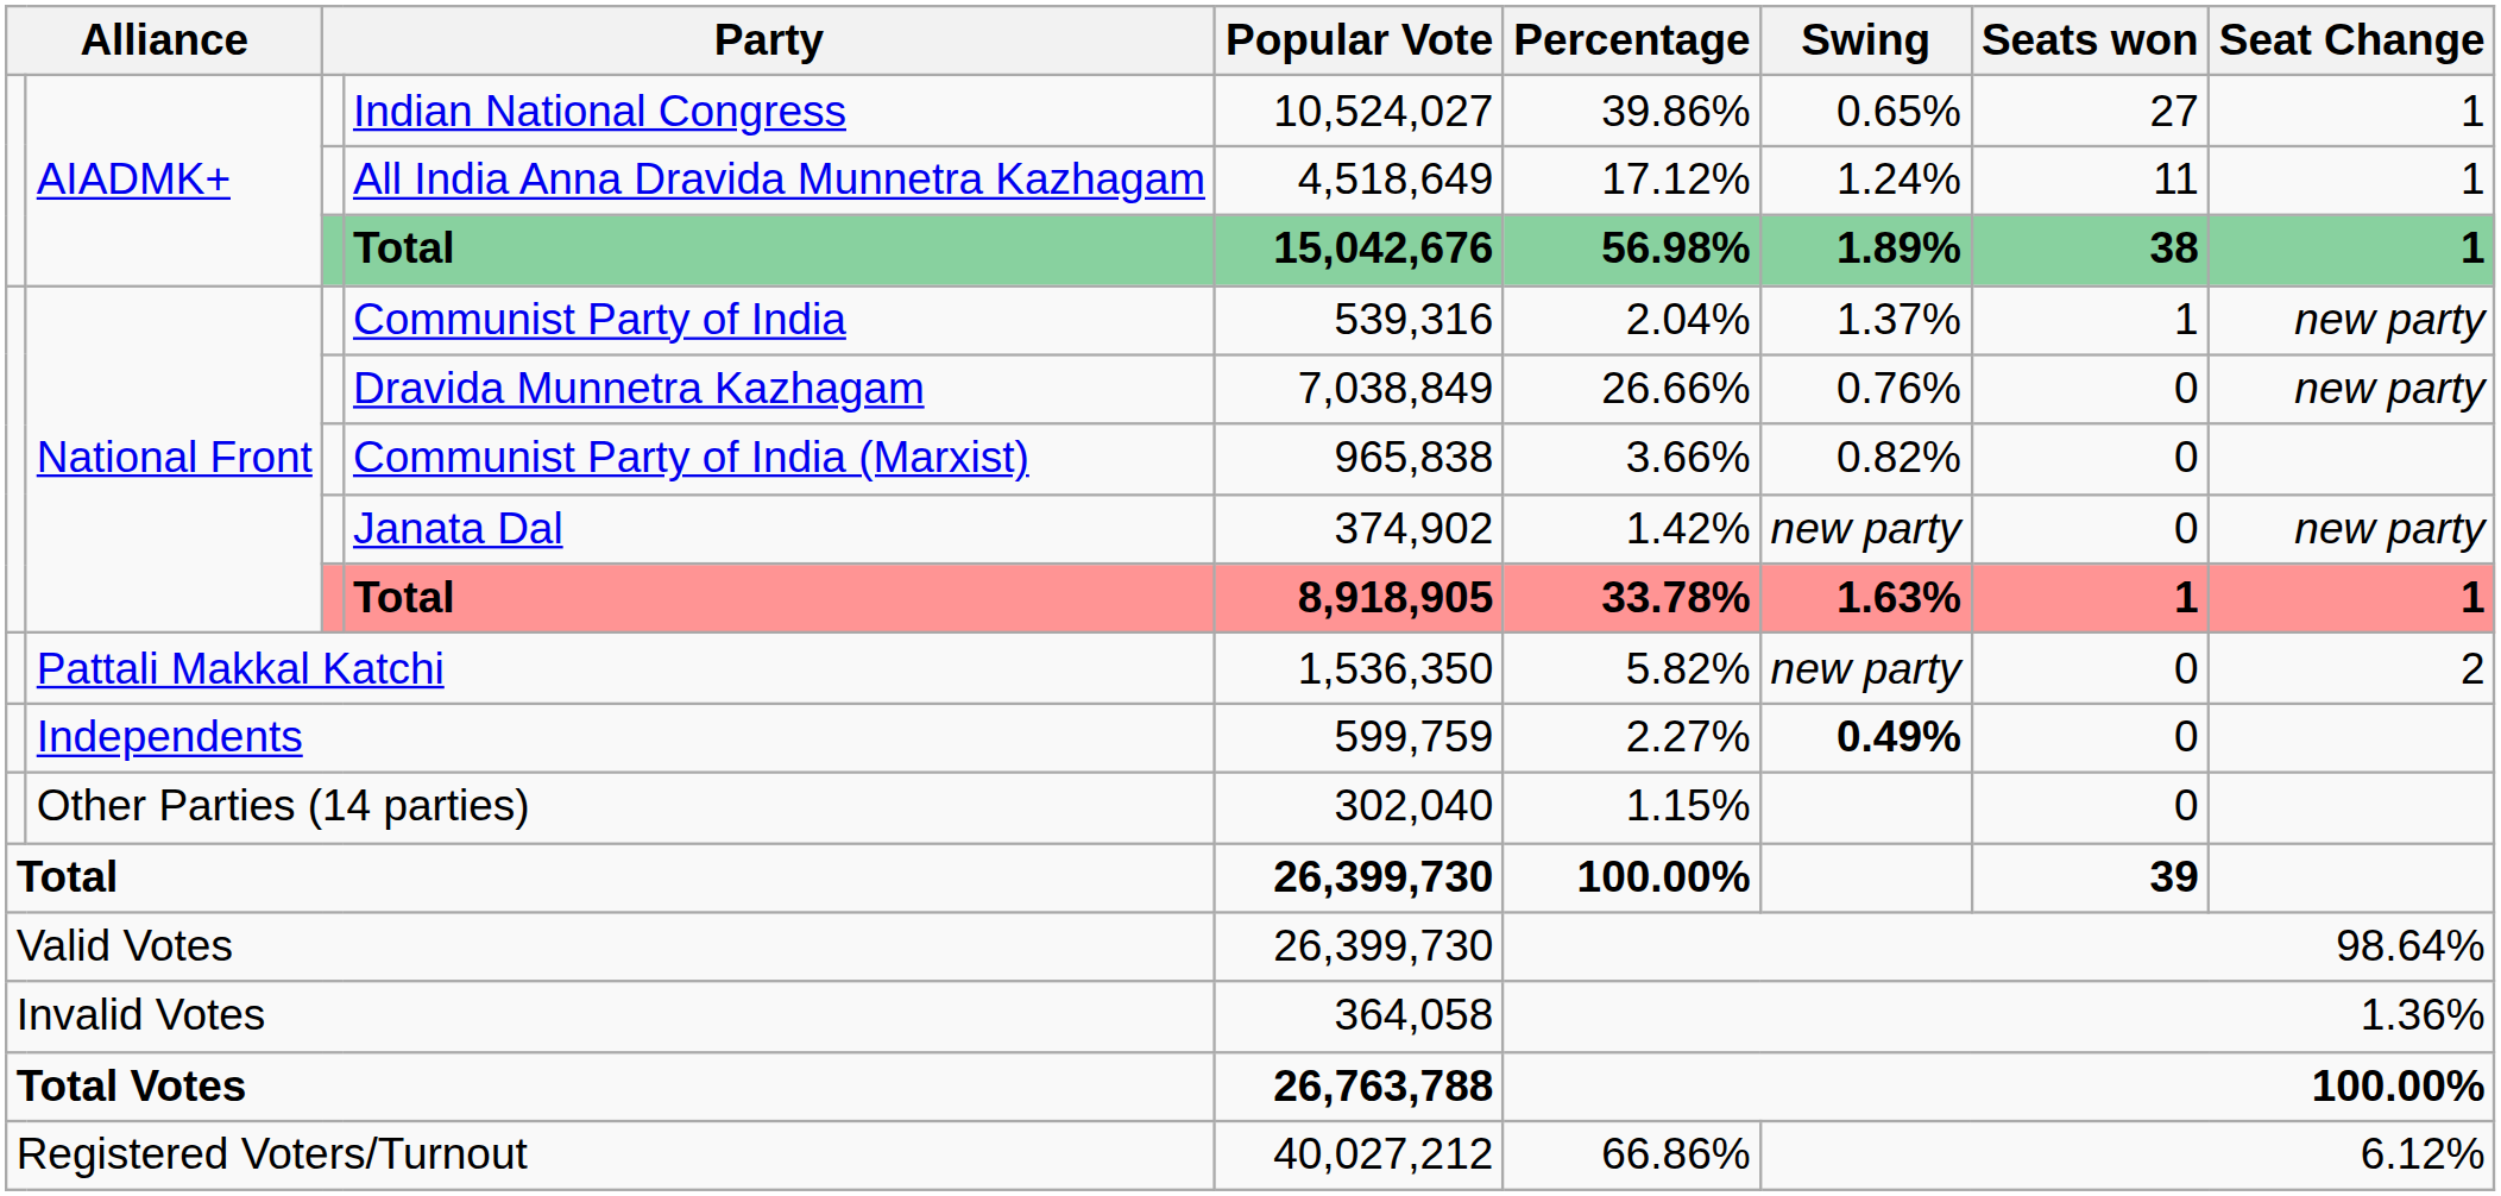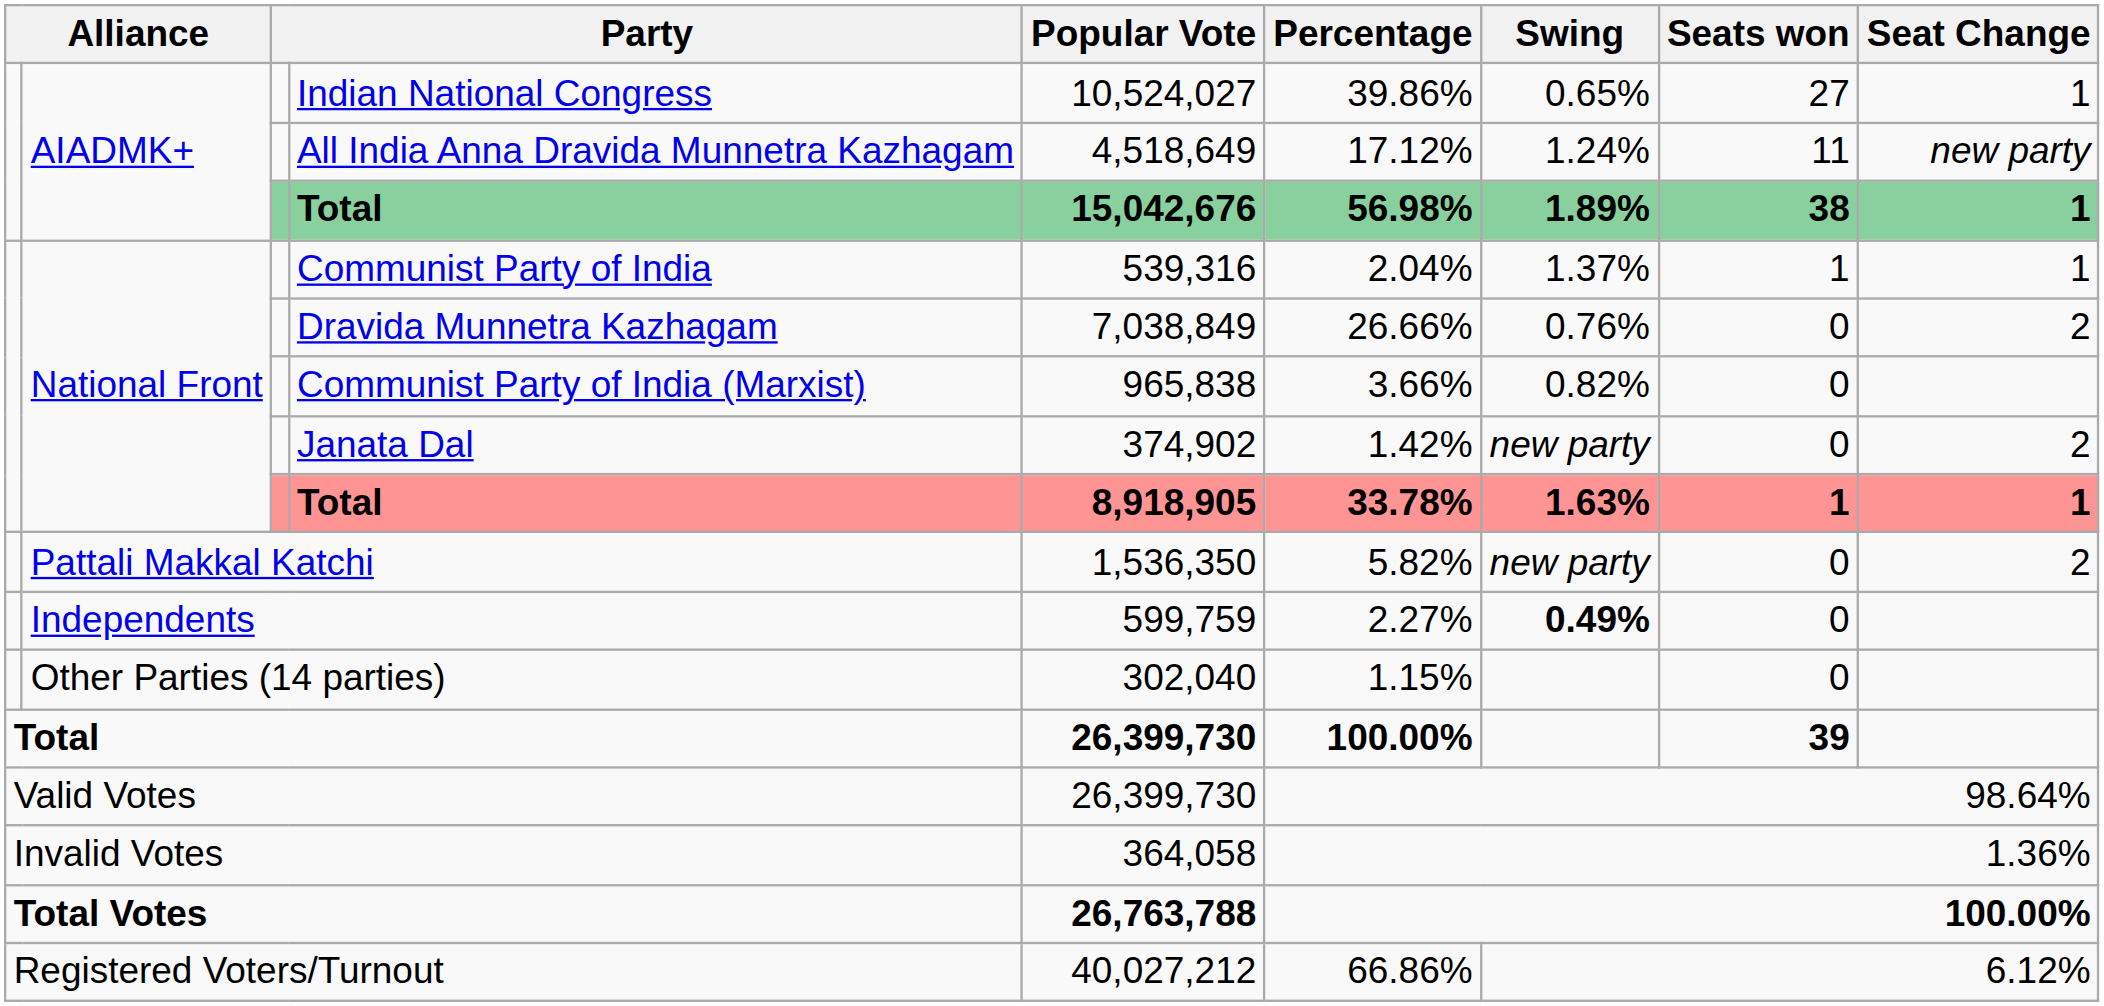All India Anna Dravida Munnetra Kazhagam | Seat Change: 1 -> new party
Communist Party of India | Seat Change: new party -> 1
Dravida Munnetra Kazhagam | Seat Change: new party -> 2
Janata Dal | Seat Change: new party -> 2
